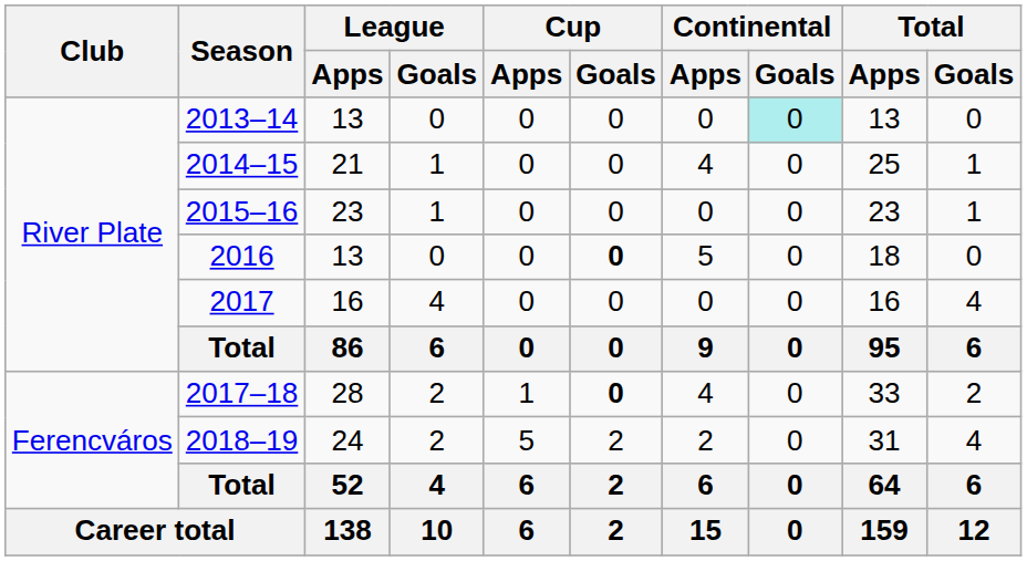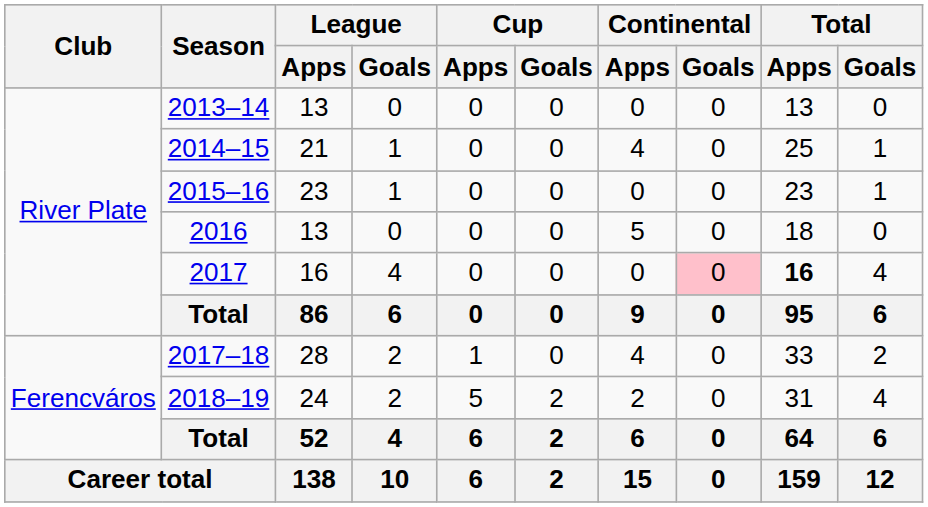2013–14 | Continental / Goals: paleturquoise background -> no background
2016 | Cup / Goals: bold -> normal
2017 | Continental / Goals: no background -> pink background
2017 | Total / Apps: normal -> bold
2017–18 | Cup / Goals: bold -> normal
